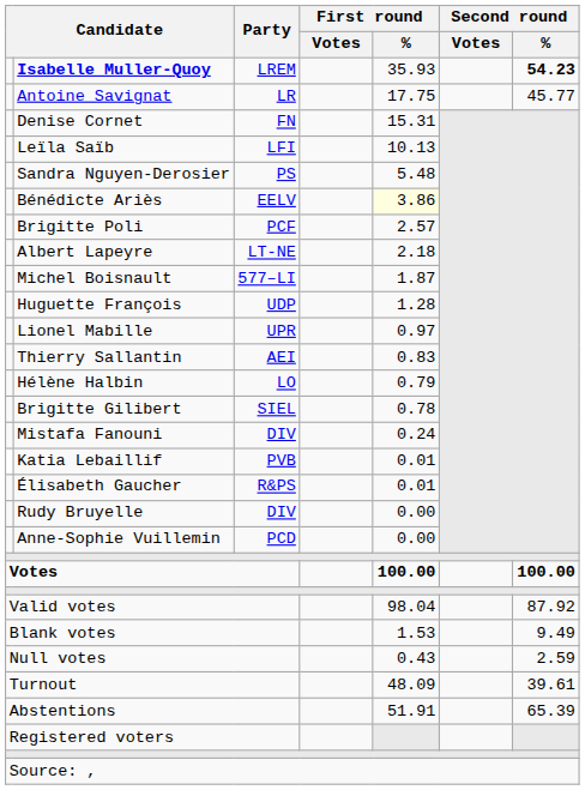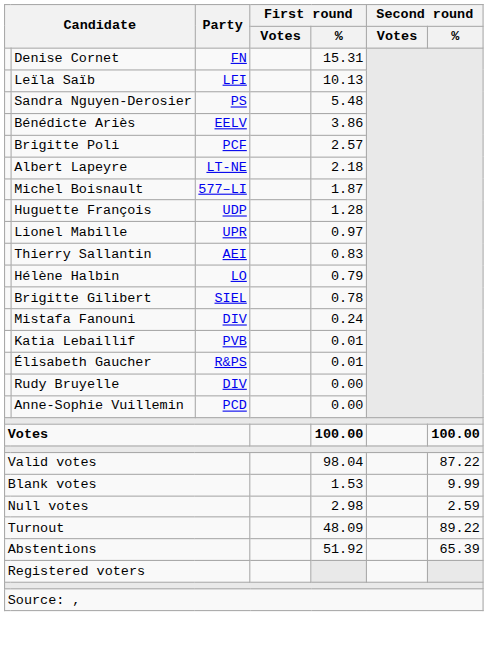- row: Isabelle Muller-Quoy | LREM | 35.93 | 54.23
- row: Antoine Savignat | LR | 17.75 | 45.77
Bénédicte Ariès | First round / %: lightyellow background -> no background
Valid votes | Second round / %: 87.92 -> 87.22
Blank votes | Second round / %: 9.49 -> 9.99
Null votes | First round / %: 0.43 -> 2.98
Turnout | Second round / %: 39.61 -> 89.22
Abstentions | First round / %: 51.91 -> 51.92
